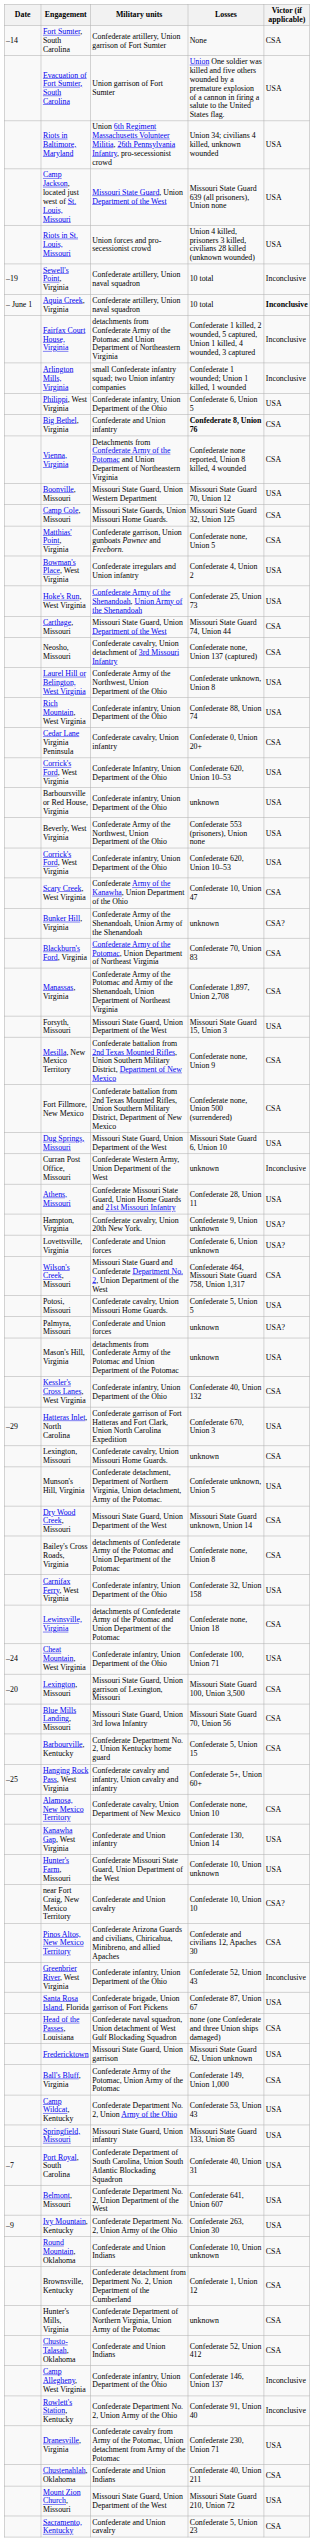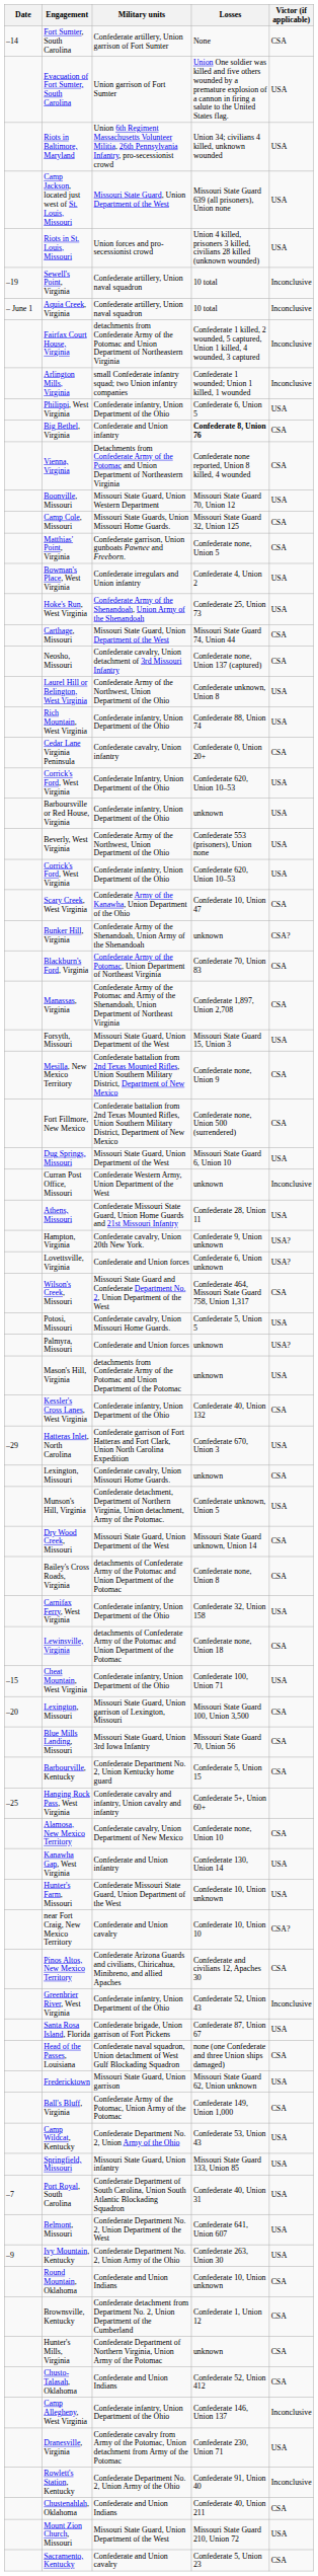Aquia Creek, Virginia | Victor (if applicable): bold -> normal
Cheat Mountain, West Virginia | Date: –24 -> –15
rows swapped: Rowlett's Station, Kentucky <-> Dranesville, Virginia
